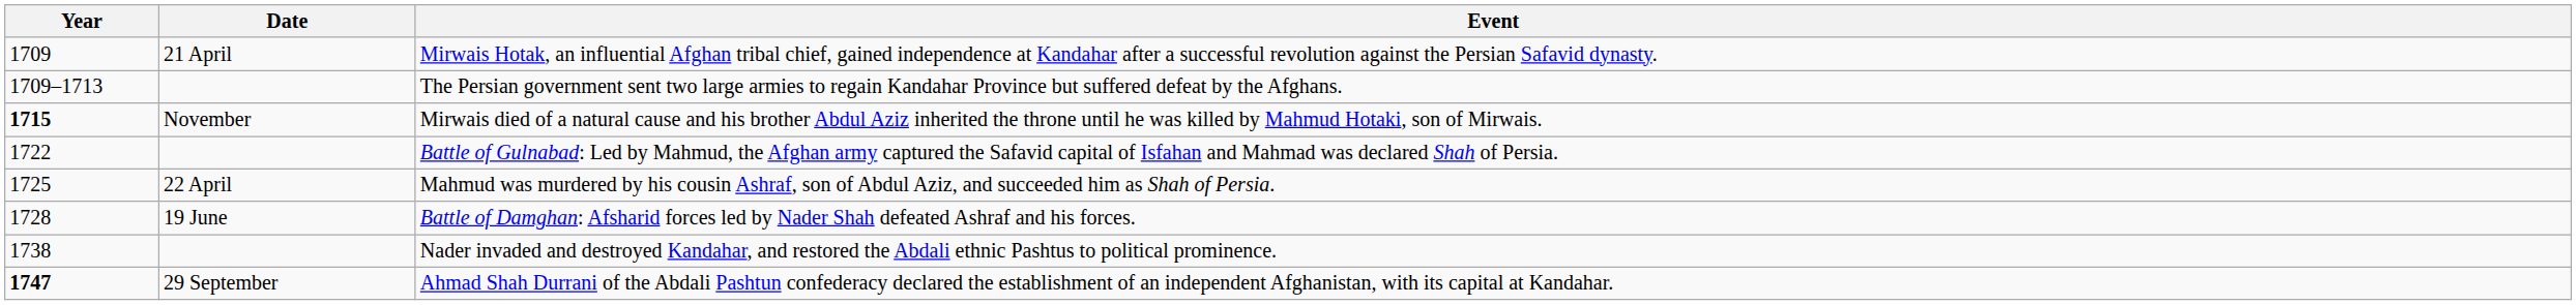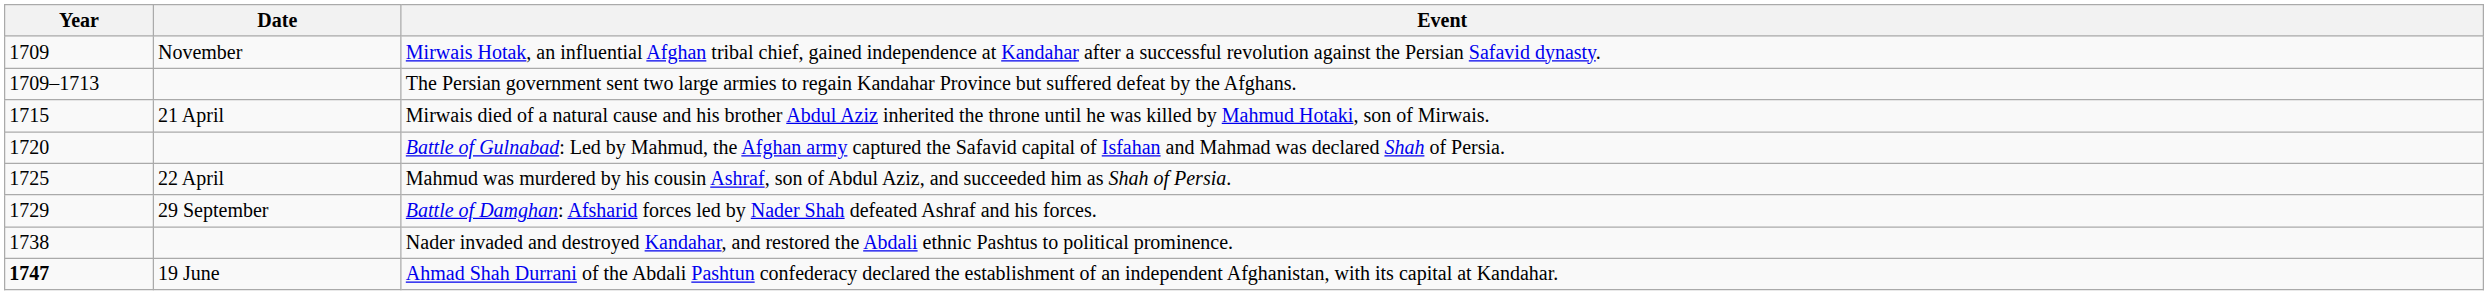row 2 | Date: 21 April -> November
row 4 | Year: bold -> normal
row 4 | Date: November -> 21 April
row 5 | Year: 1722 -> 1720
row 7 | Year: 1728 -> 1729
row 7 | Date: 19 June -> 29 September
row 9 | Date: 29 September -> 19 June
